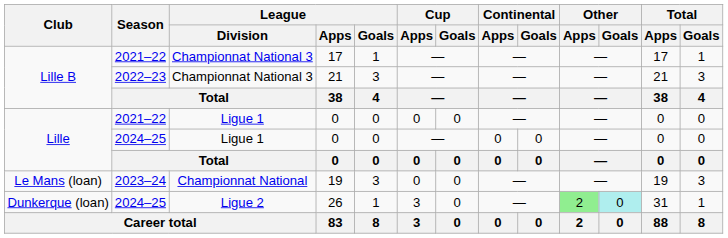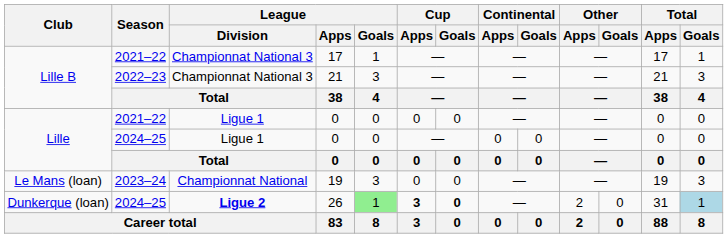26 | League / Division: normal -> bold
26 | League / Goals: no background -> lightgreen background
26 | Cup / Apps: normal -> bold
26 | Cup / Goals: normal -> bold
26 | Other / Apps: lightgreen background -> no background
26 | Other / Goals: paleturquoise background -> no background
26 | Total / Goals: no background -> lightblue background
